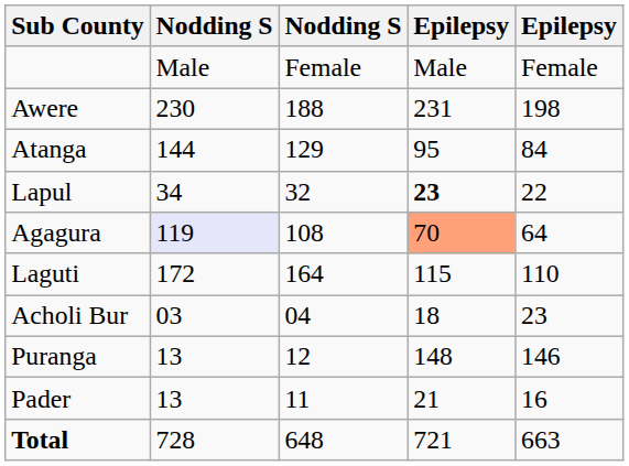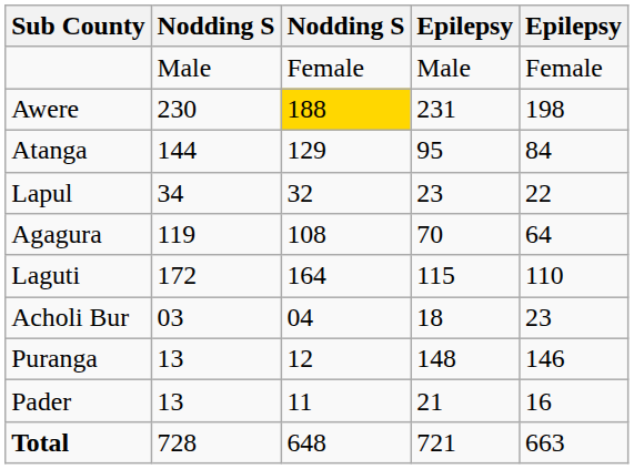Awere | column 3: no background -> gold background
Lapul | column 4: bold -> normal
Agagura | column 2: lavender background -> no background
Agagura | column 4: lightsalmon background -> no background
